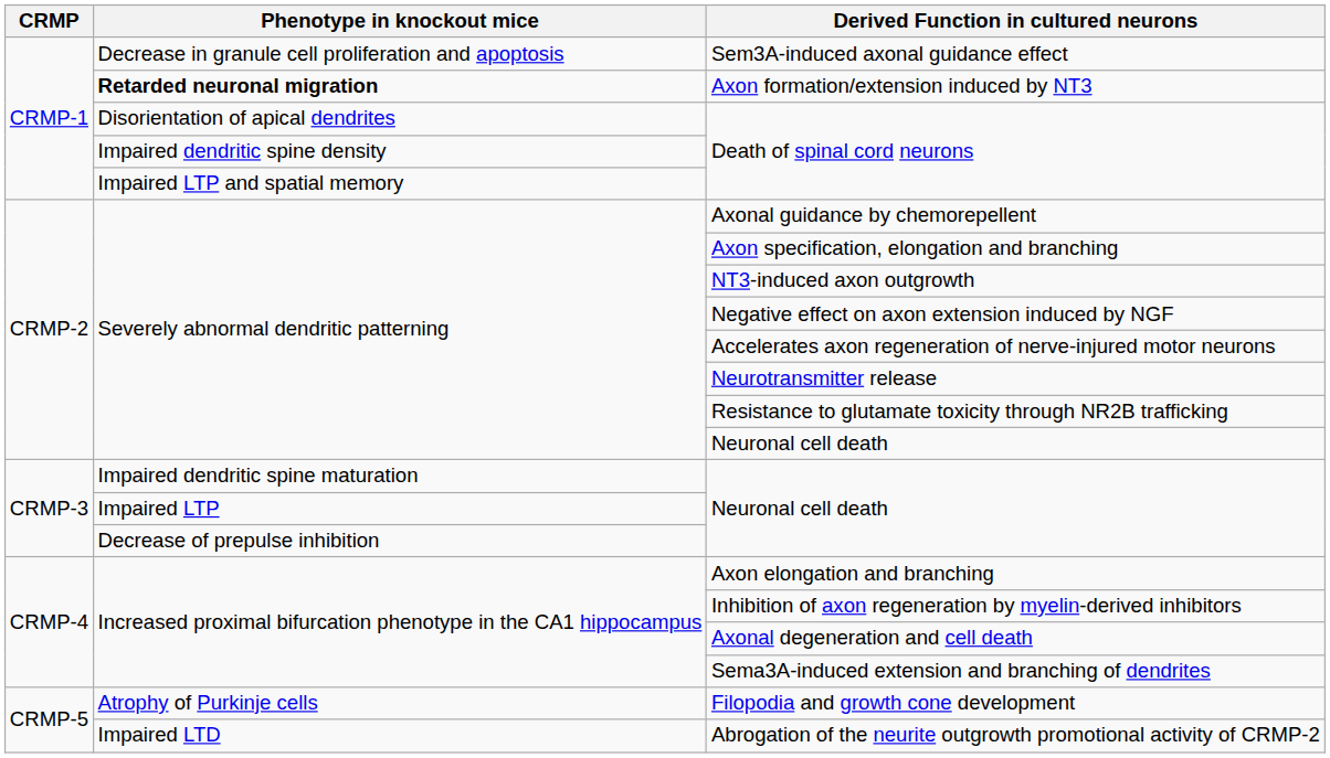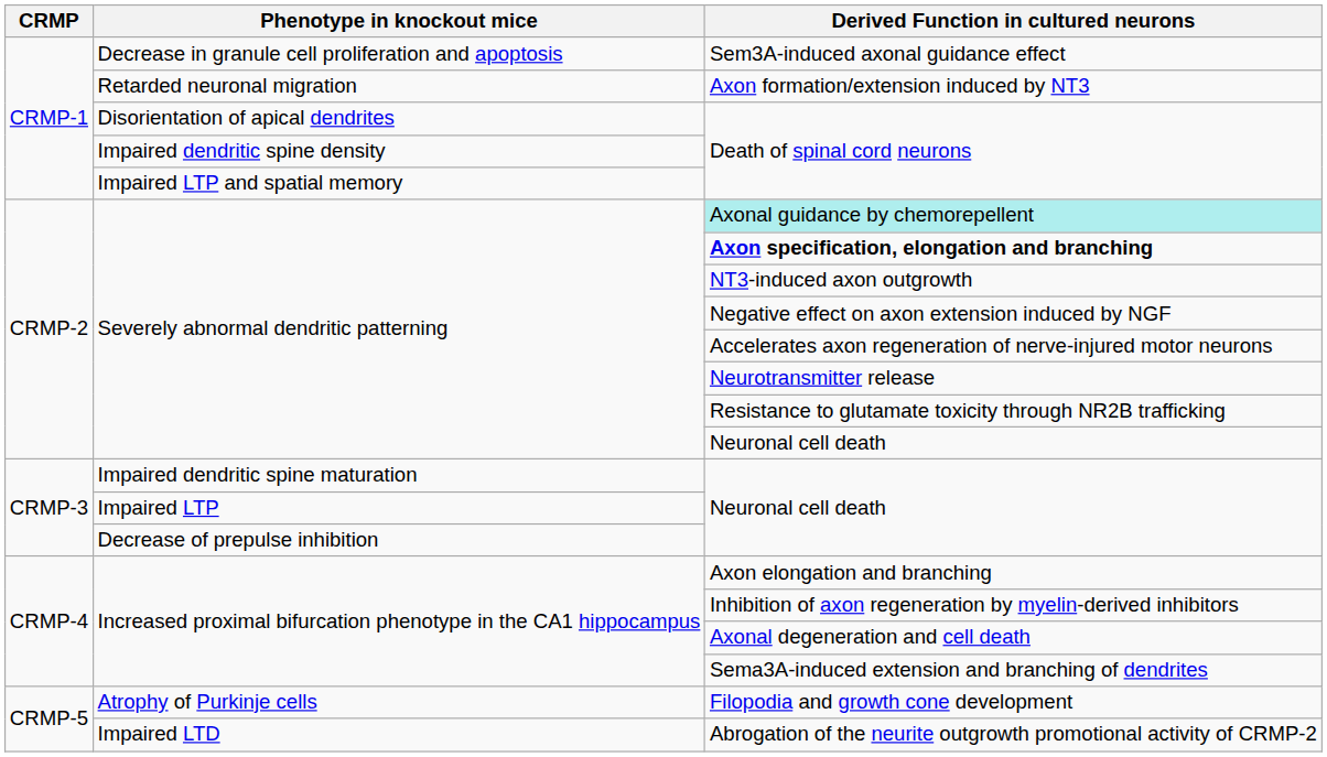Axon formation/extension induced by NT3 | Phenotype in knockout mice: bold -> normal
Axonal guidance by chemorepellent | Derived Function in cultured neurons: no background -> paleturquoise background
Axon specification, elongation and branching | Derived Function in cultured neurons: normal -> bold
